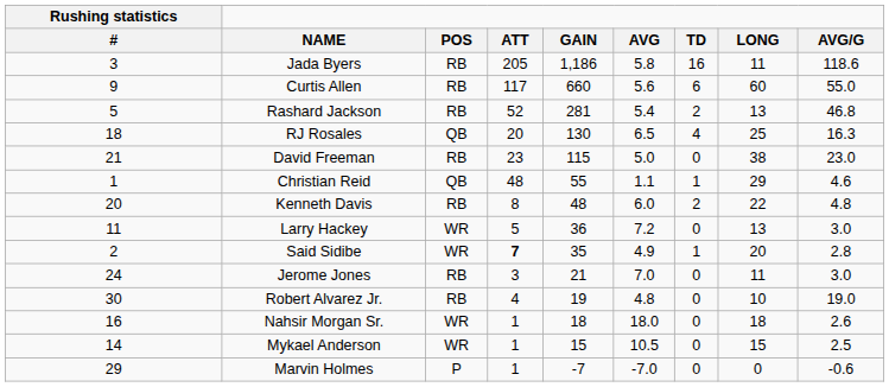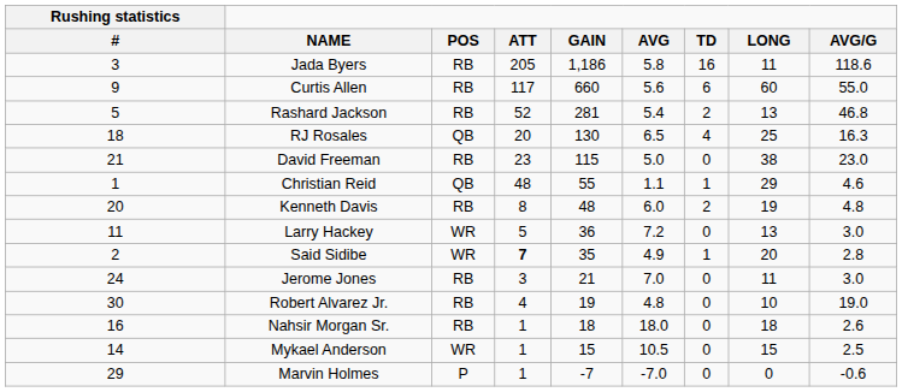Kenneth Davis | LONG: 22 -> 19
Nahsir Morgan Sr. | POS: WR -> RB
